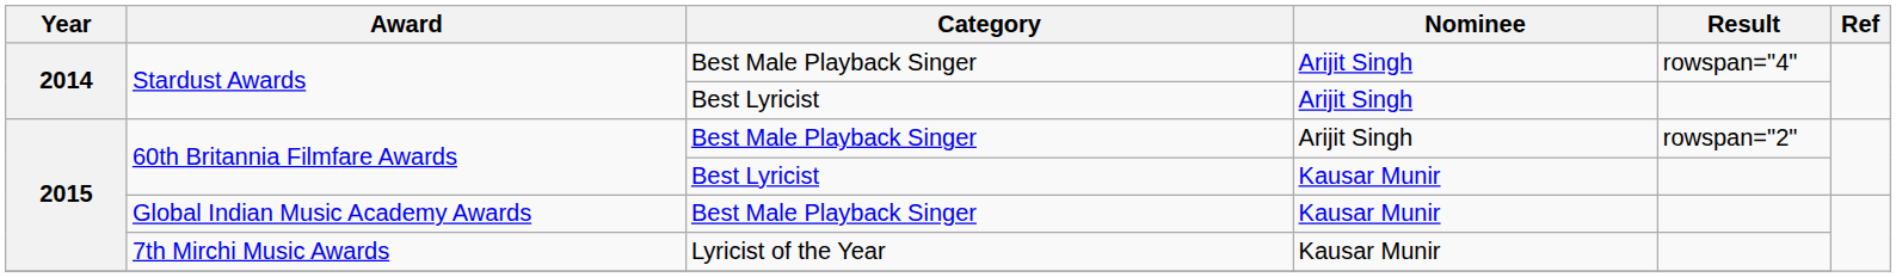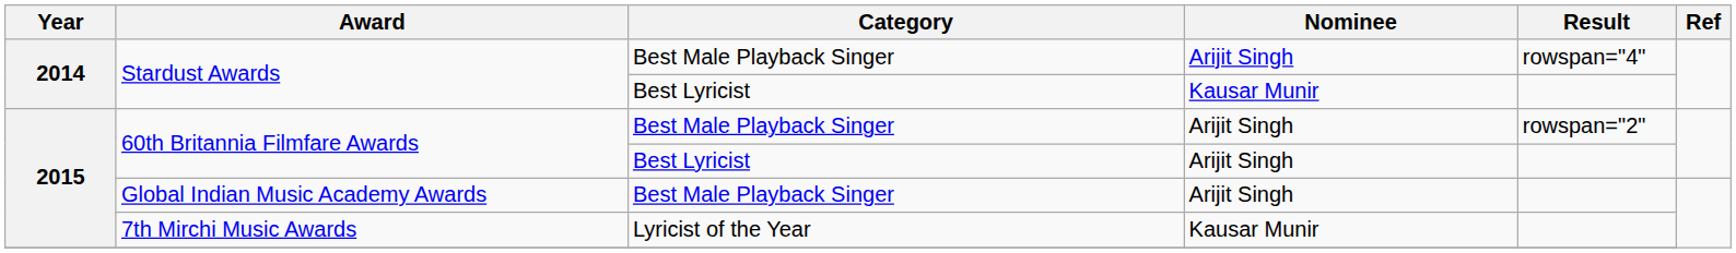Stardust Awards / Best Lyricist | Nominee: Arijit Singh -> Kausar Munir
60th Britannia Filmfare Awards / Best Lyricist | Nominee: Kausar Munir -> Arijit Singh
Global Indian Music Academy Awards | Nominee: Kausar Munir -> Arijit Singh
